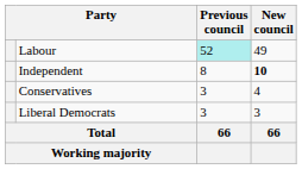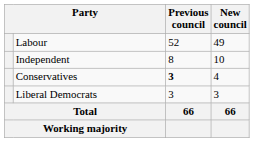Labour | Previous council: paleturquoise background -> no background
Independent | New council: bold -> normal
Conservatives | Previous council: normal -> bold
